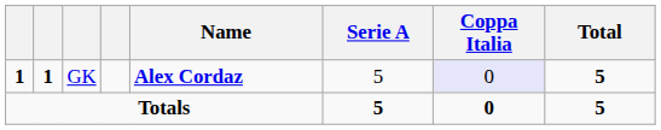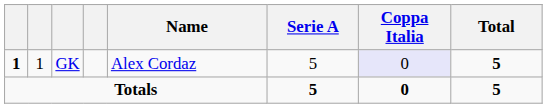row 2 | column 2: bold -> normal
row 2 | Name: bold -> normal
